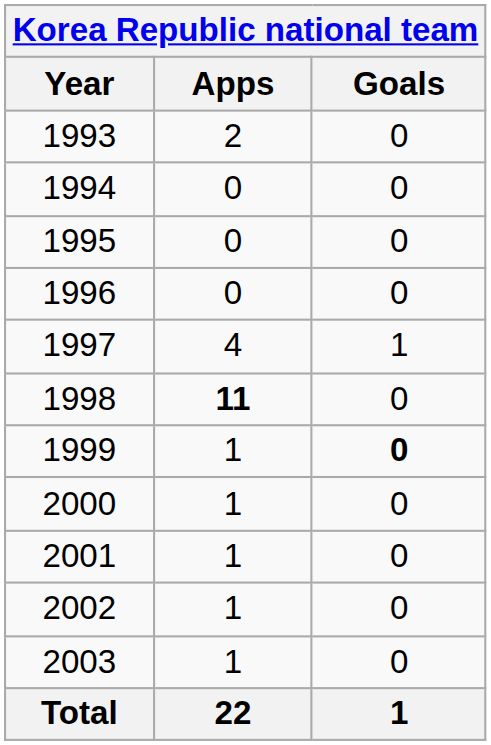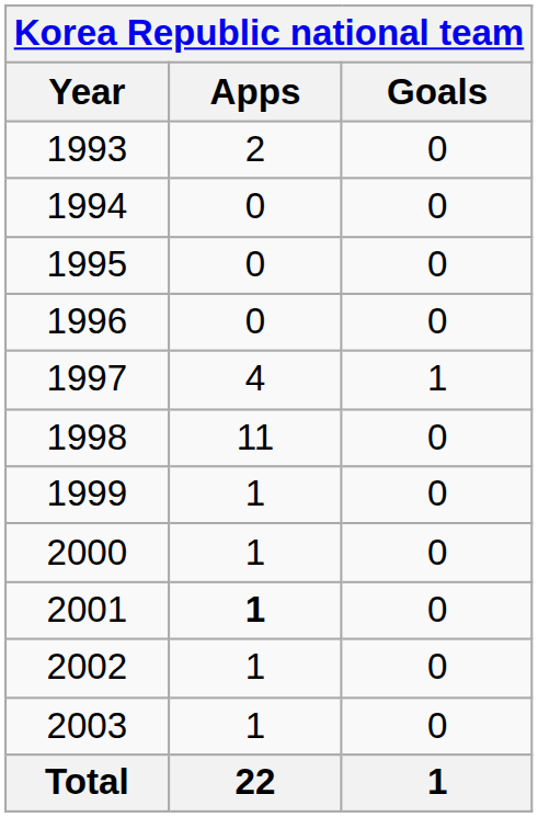1998 | Apps: bold -> normal
1999 | Goals: bold -> normal
2001 | Apps: normal -> bold
